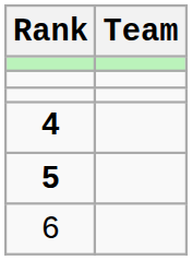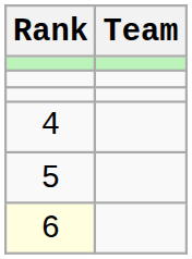row 5 | Rank: bold -> normal
row 6 | Rank: bold -> normal
row 7 | Rank: no background -> lightyellow background
